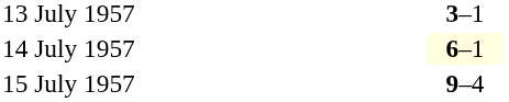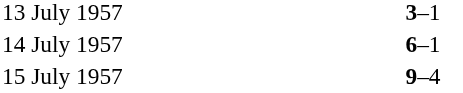14 July 1957 | column 2: lightyellow background -> no background
